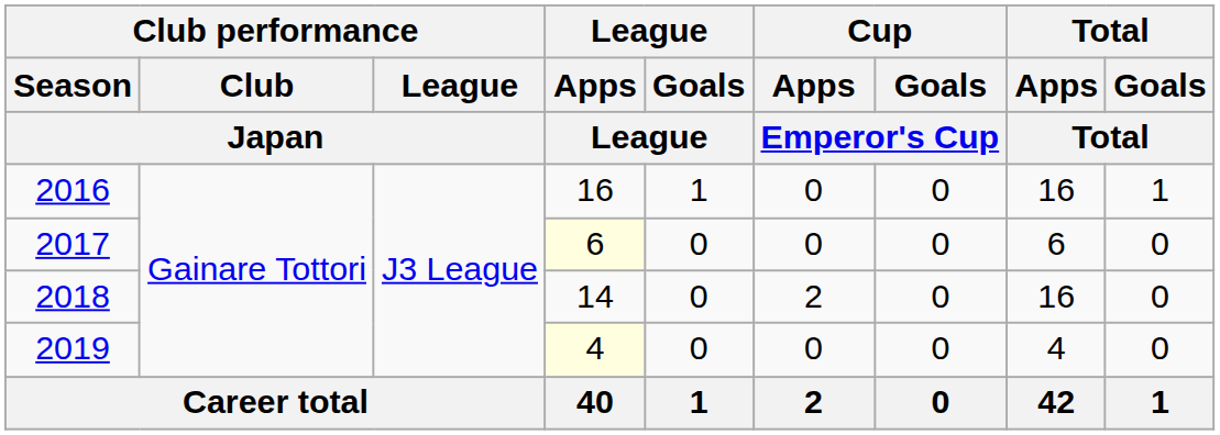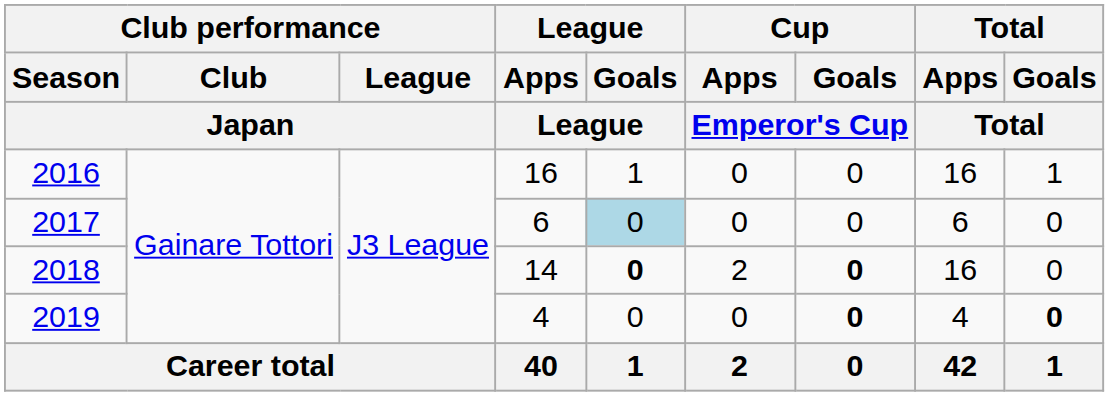2017 | League / Apps / League: lightyellow background -> no background
2017 | League / Goals / League: no background -> lightblue background
2018 | League / Goals / League: normal -> bold
2018 | Cup / Goals / Emperor's Cup: normal -> bold
2019 | League / Apps / League: lightyellow background -> no background
2019 | Cup / Goals / Emperor's Cup: normal -> bold
2019 | Total / Goals / Total: normal -> bold
